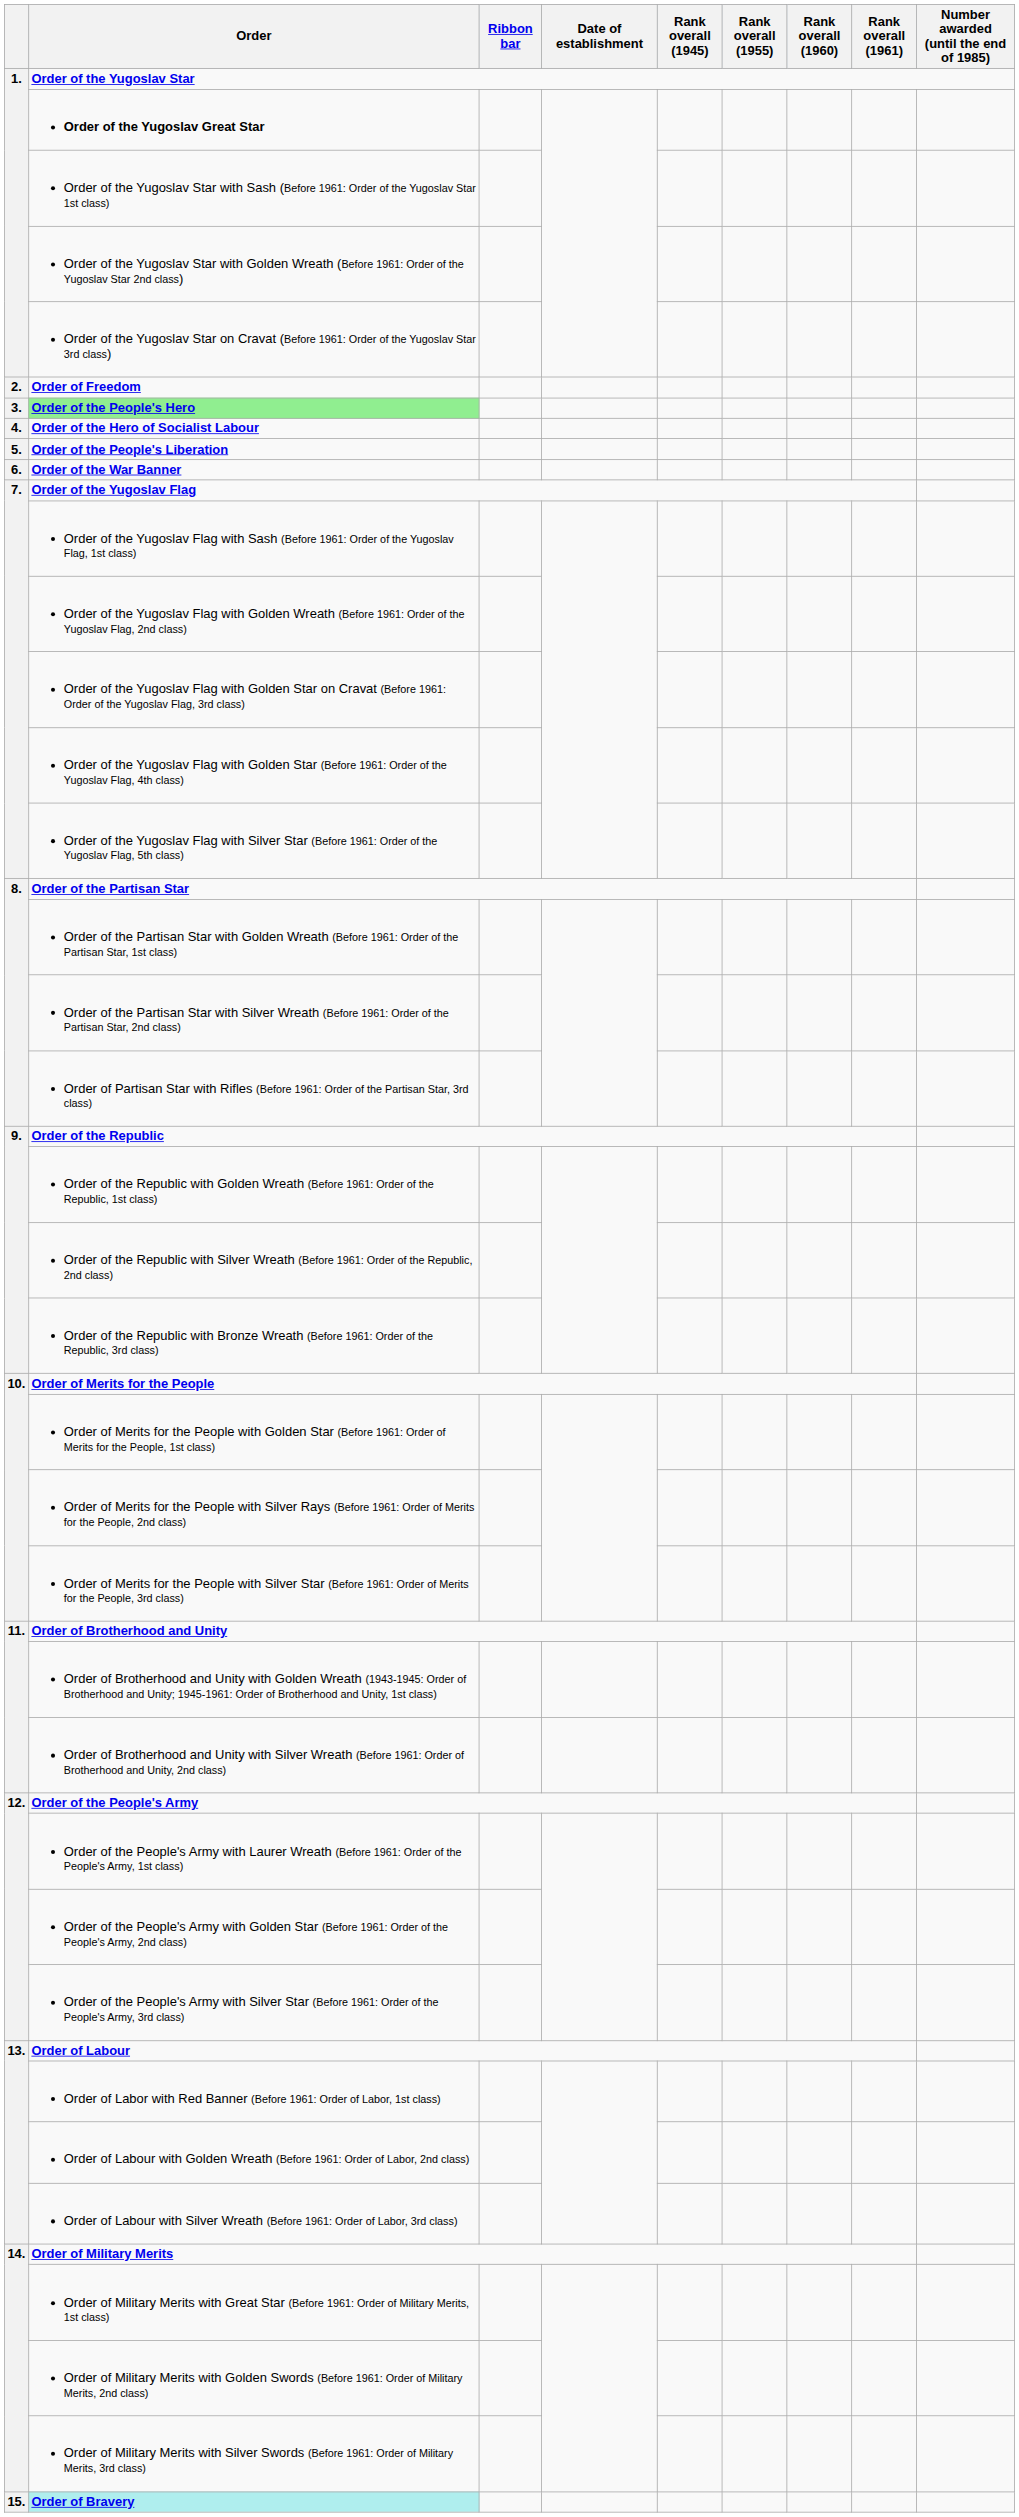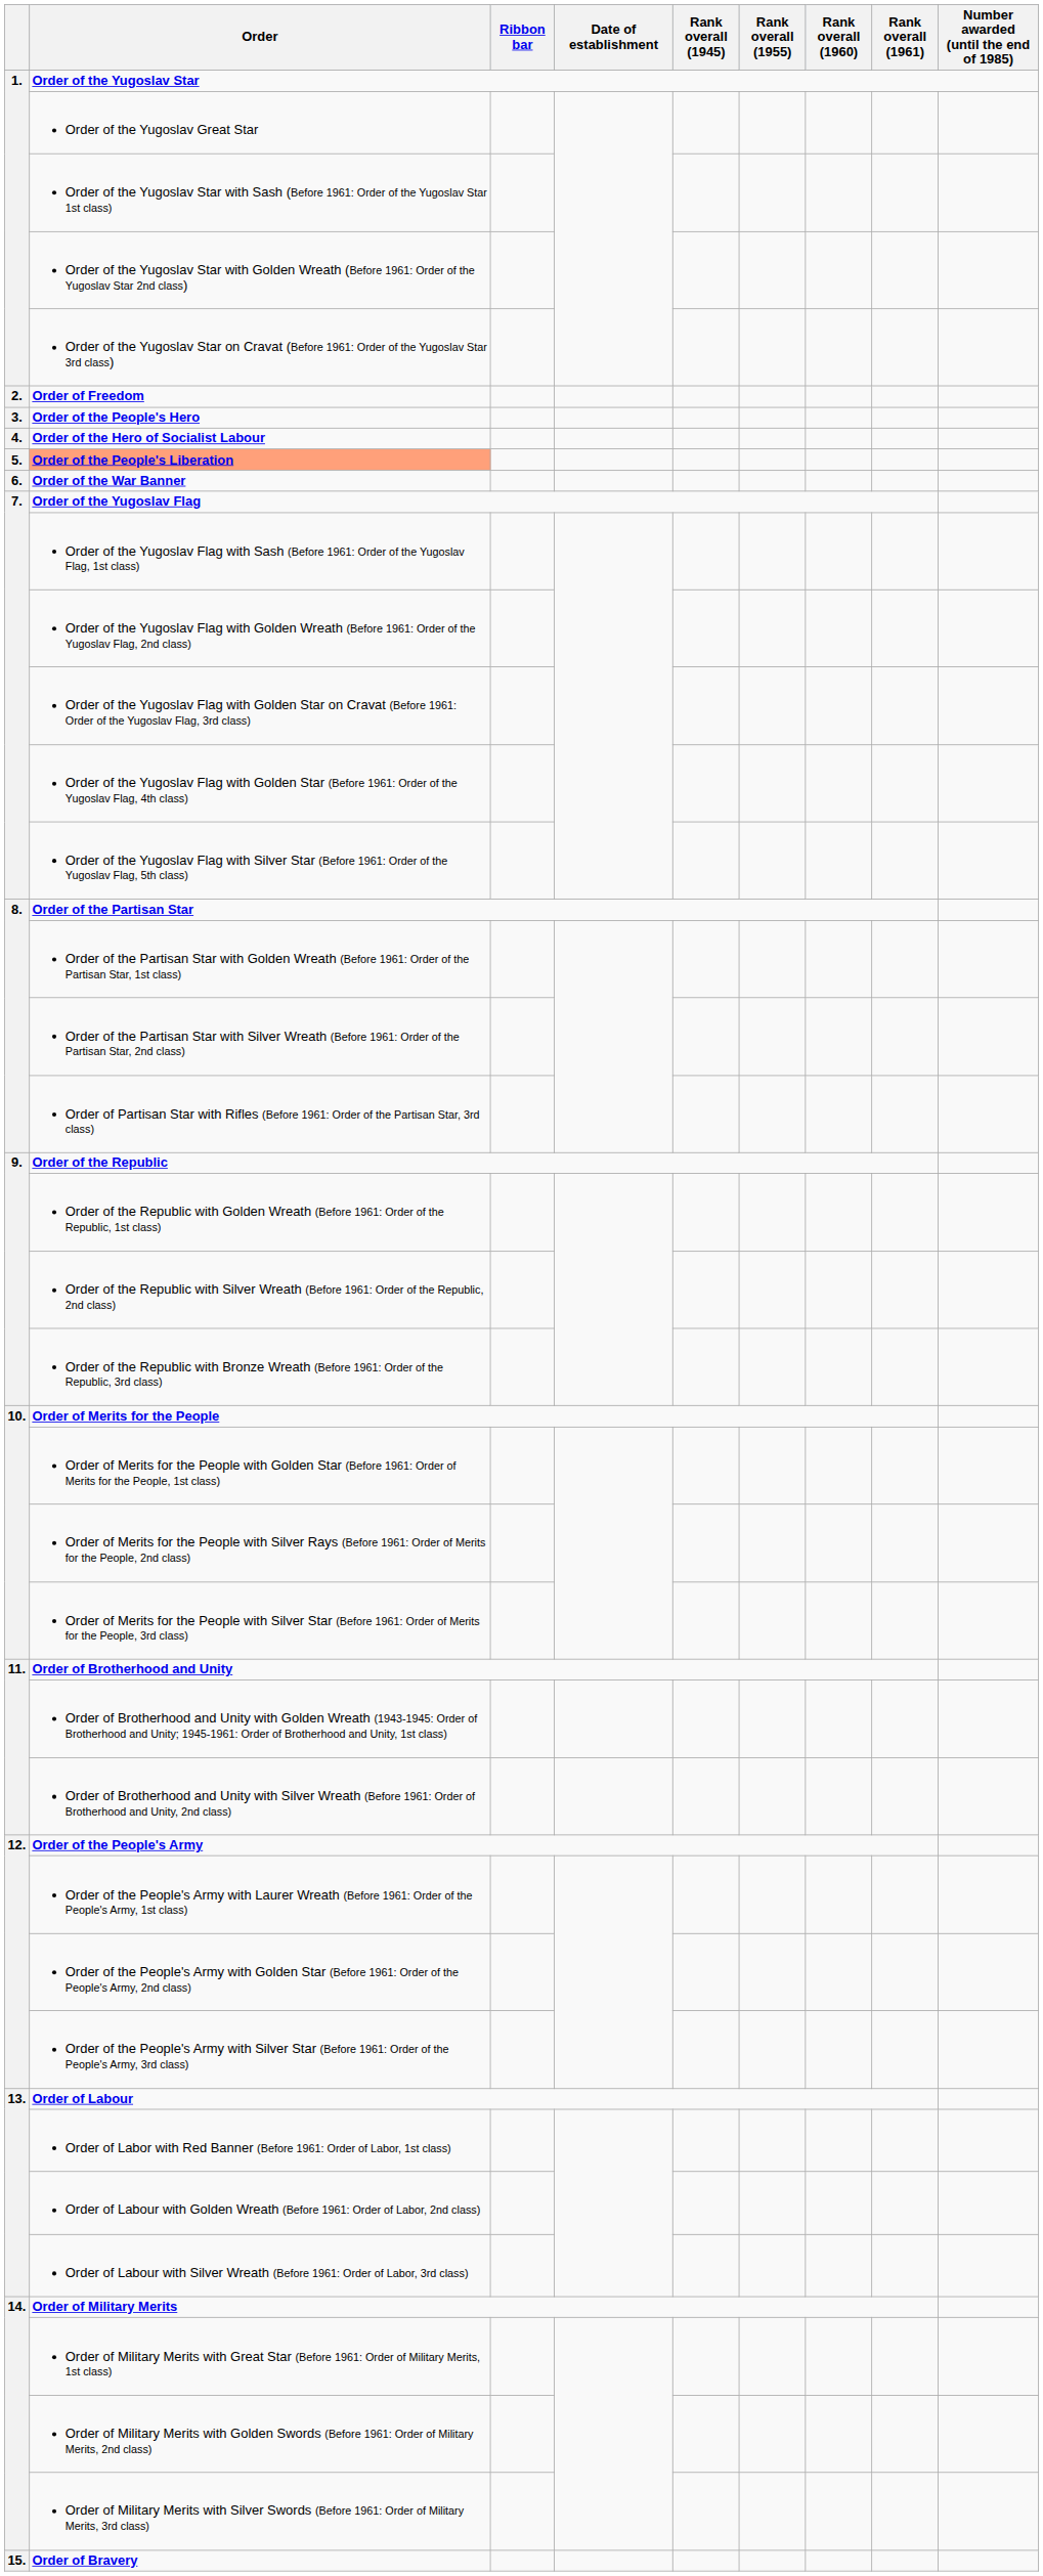Order of the Yugoslav Great Star | Order: bold -> normal
Order of the People's Hero | Order: lightgreen background -> no background
Order of the People's Liberation | Order: no background -> lightsalmon background
Order of Bravery | Order: paleturquoise background -> no background
